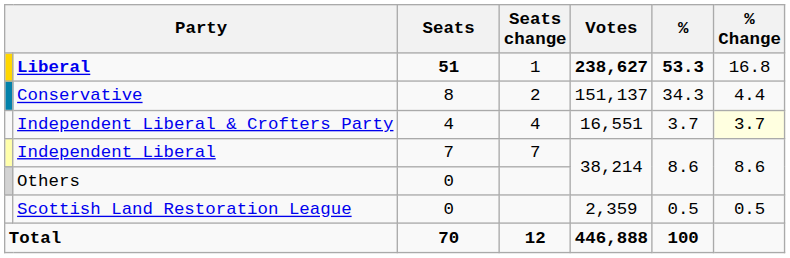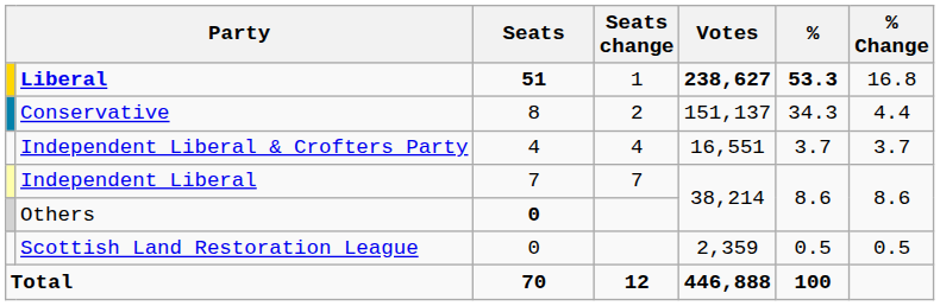Independent Liberal & Crofters Party | % Change: lightyellow background -> no background
Others | Seats: normal -> bold
